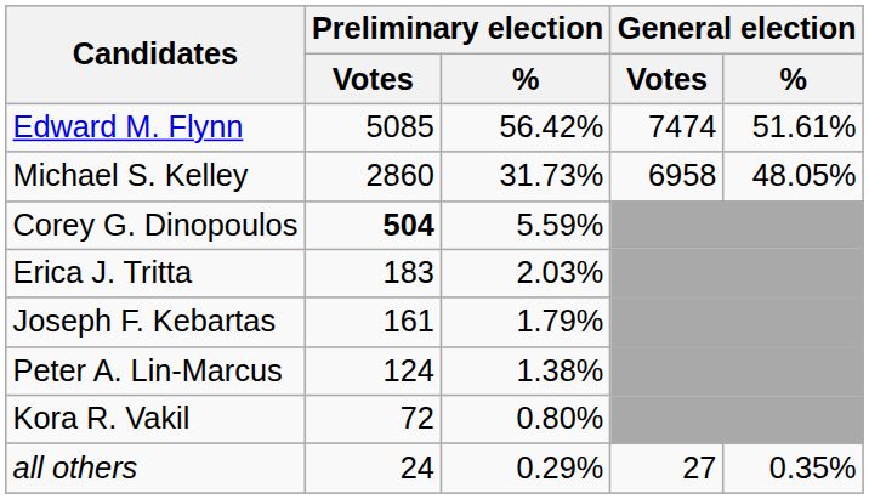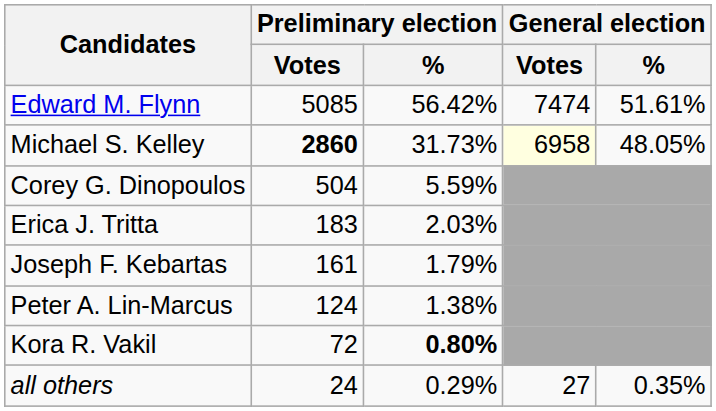Michael S. Kelley | Preliminary election / Votes: normal -> bold
Michael S. Kelley | General election / Votes: no background -> lightyellow background
Corey G. Dinopoulos | Preliminary election / Votes: bold -> normal
Kora R. Vakil | Preliminary election / %: normal -> bold
